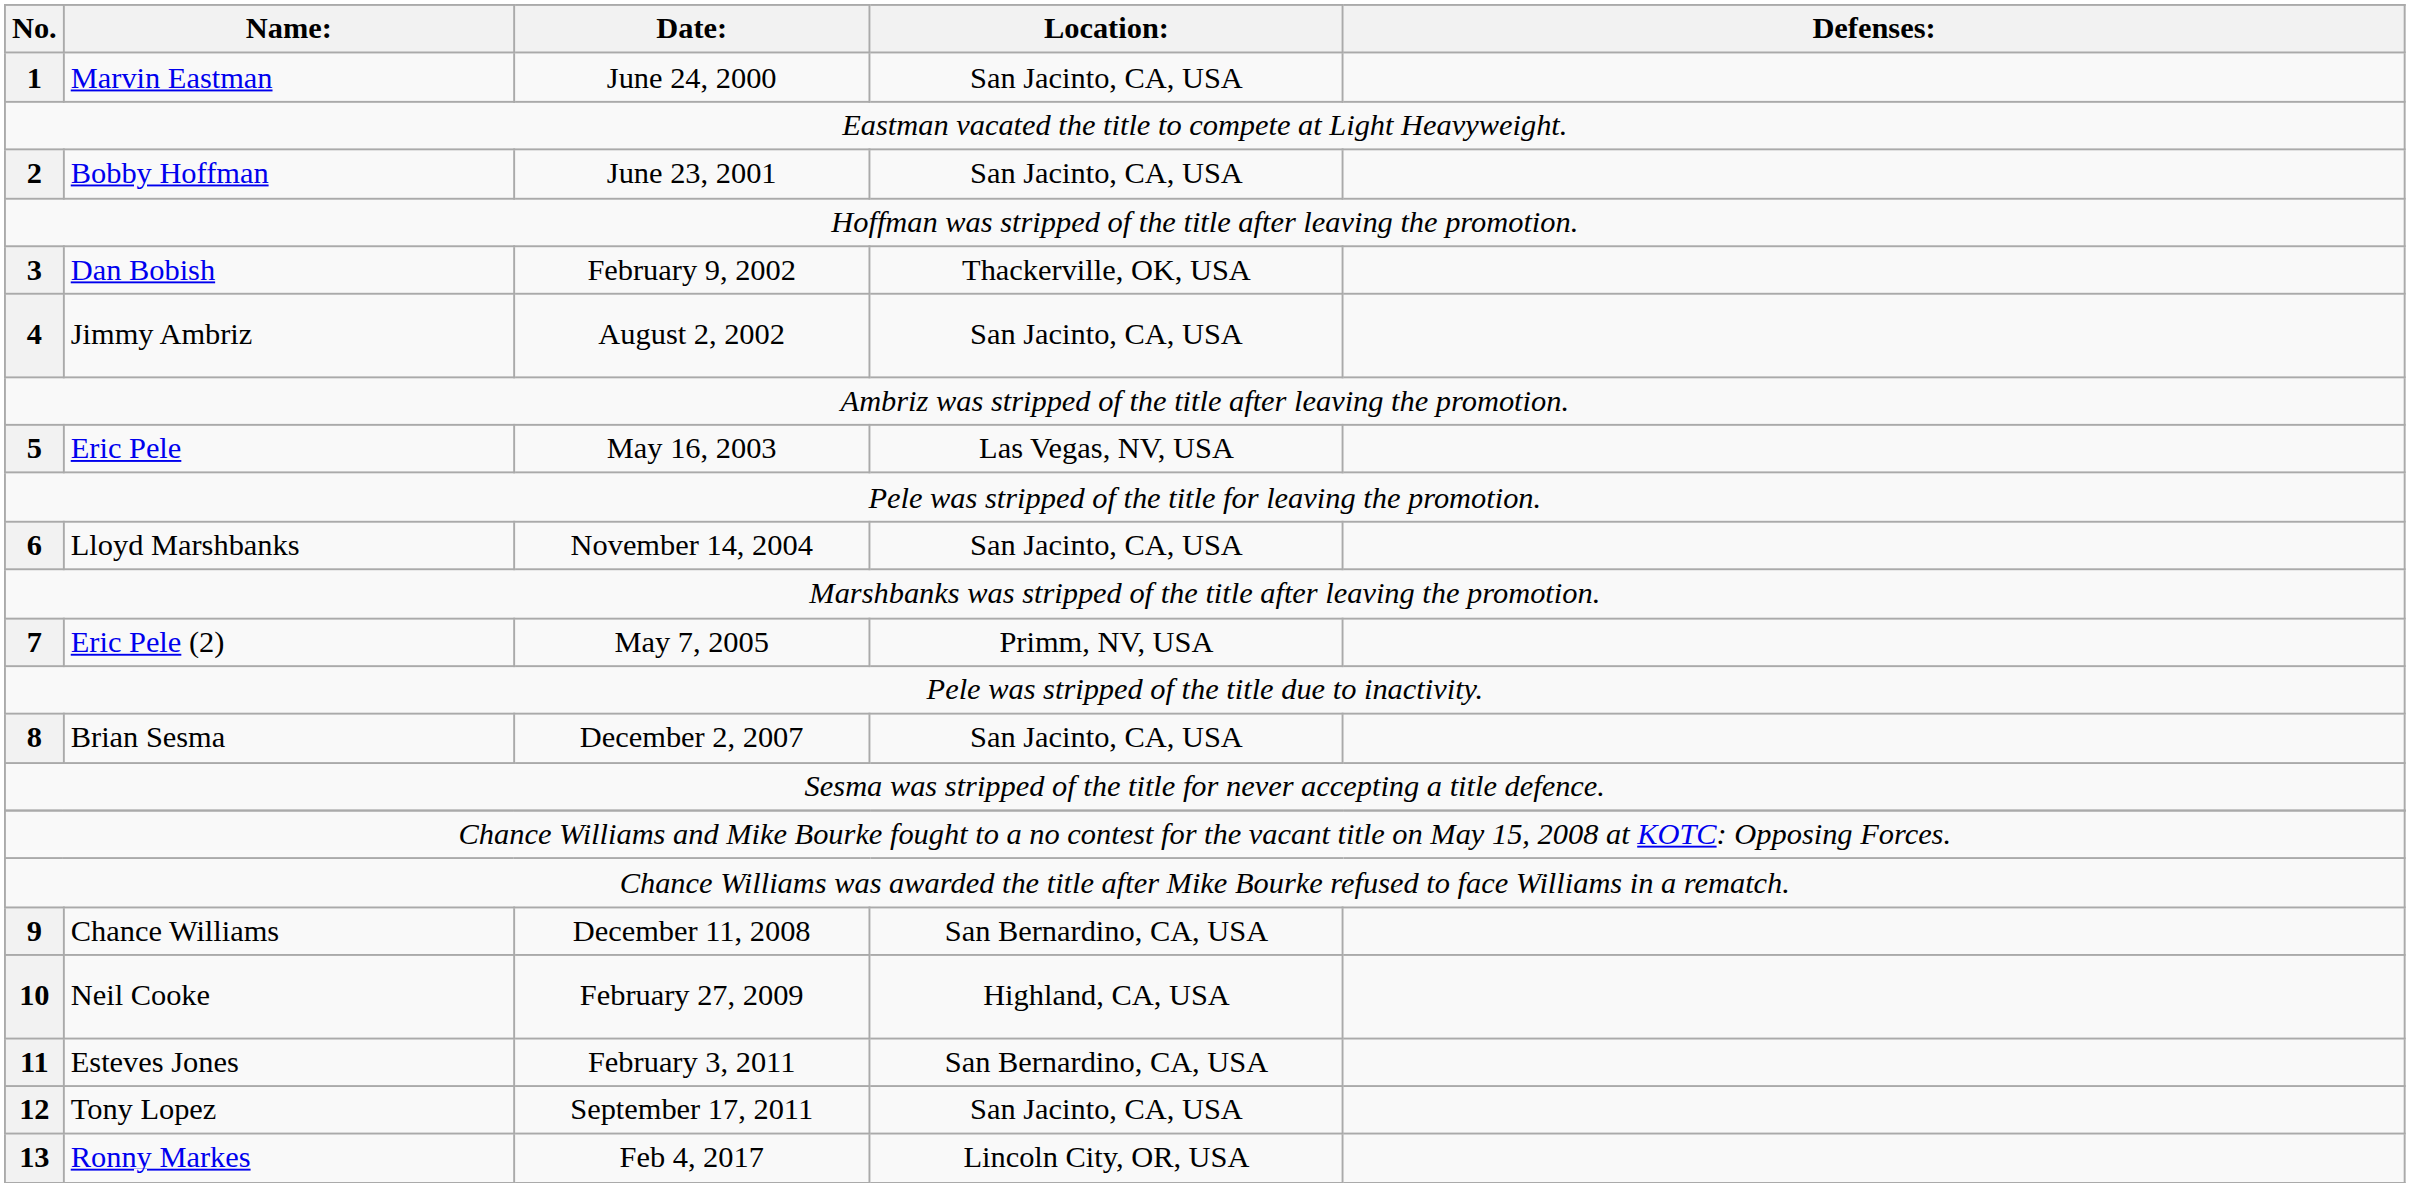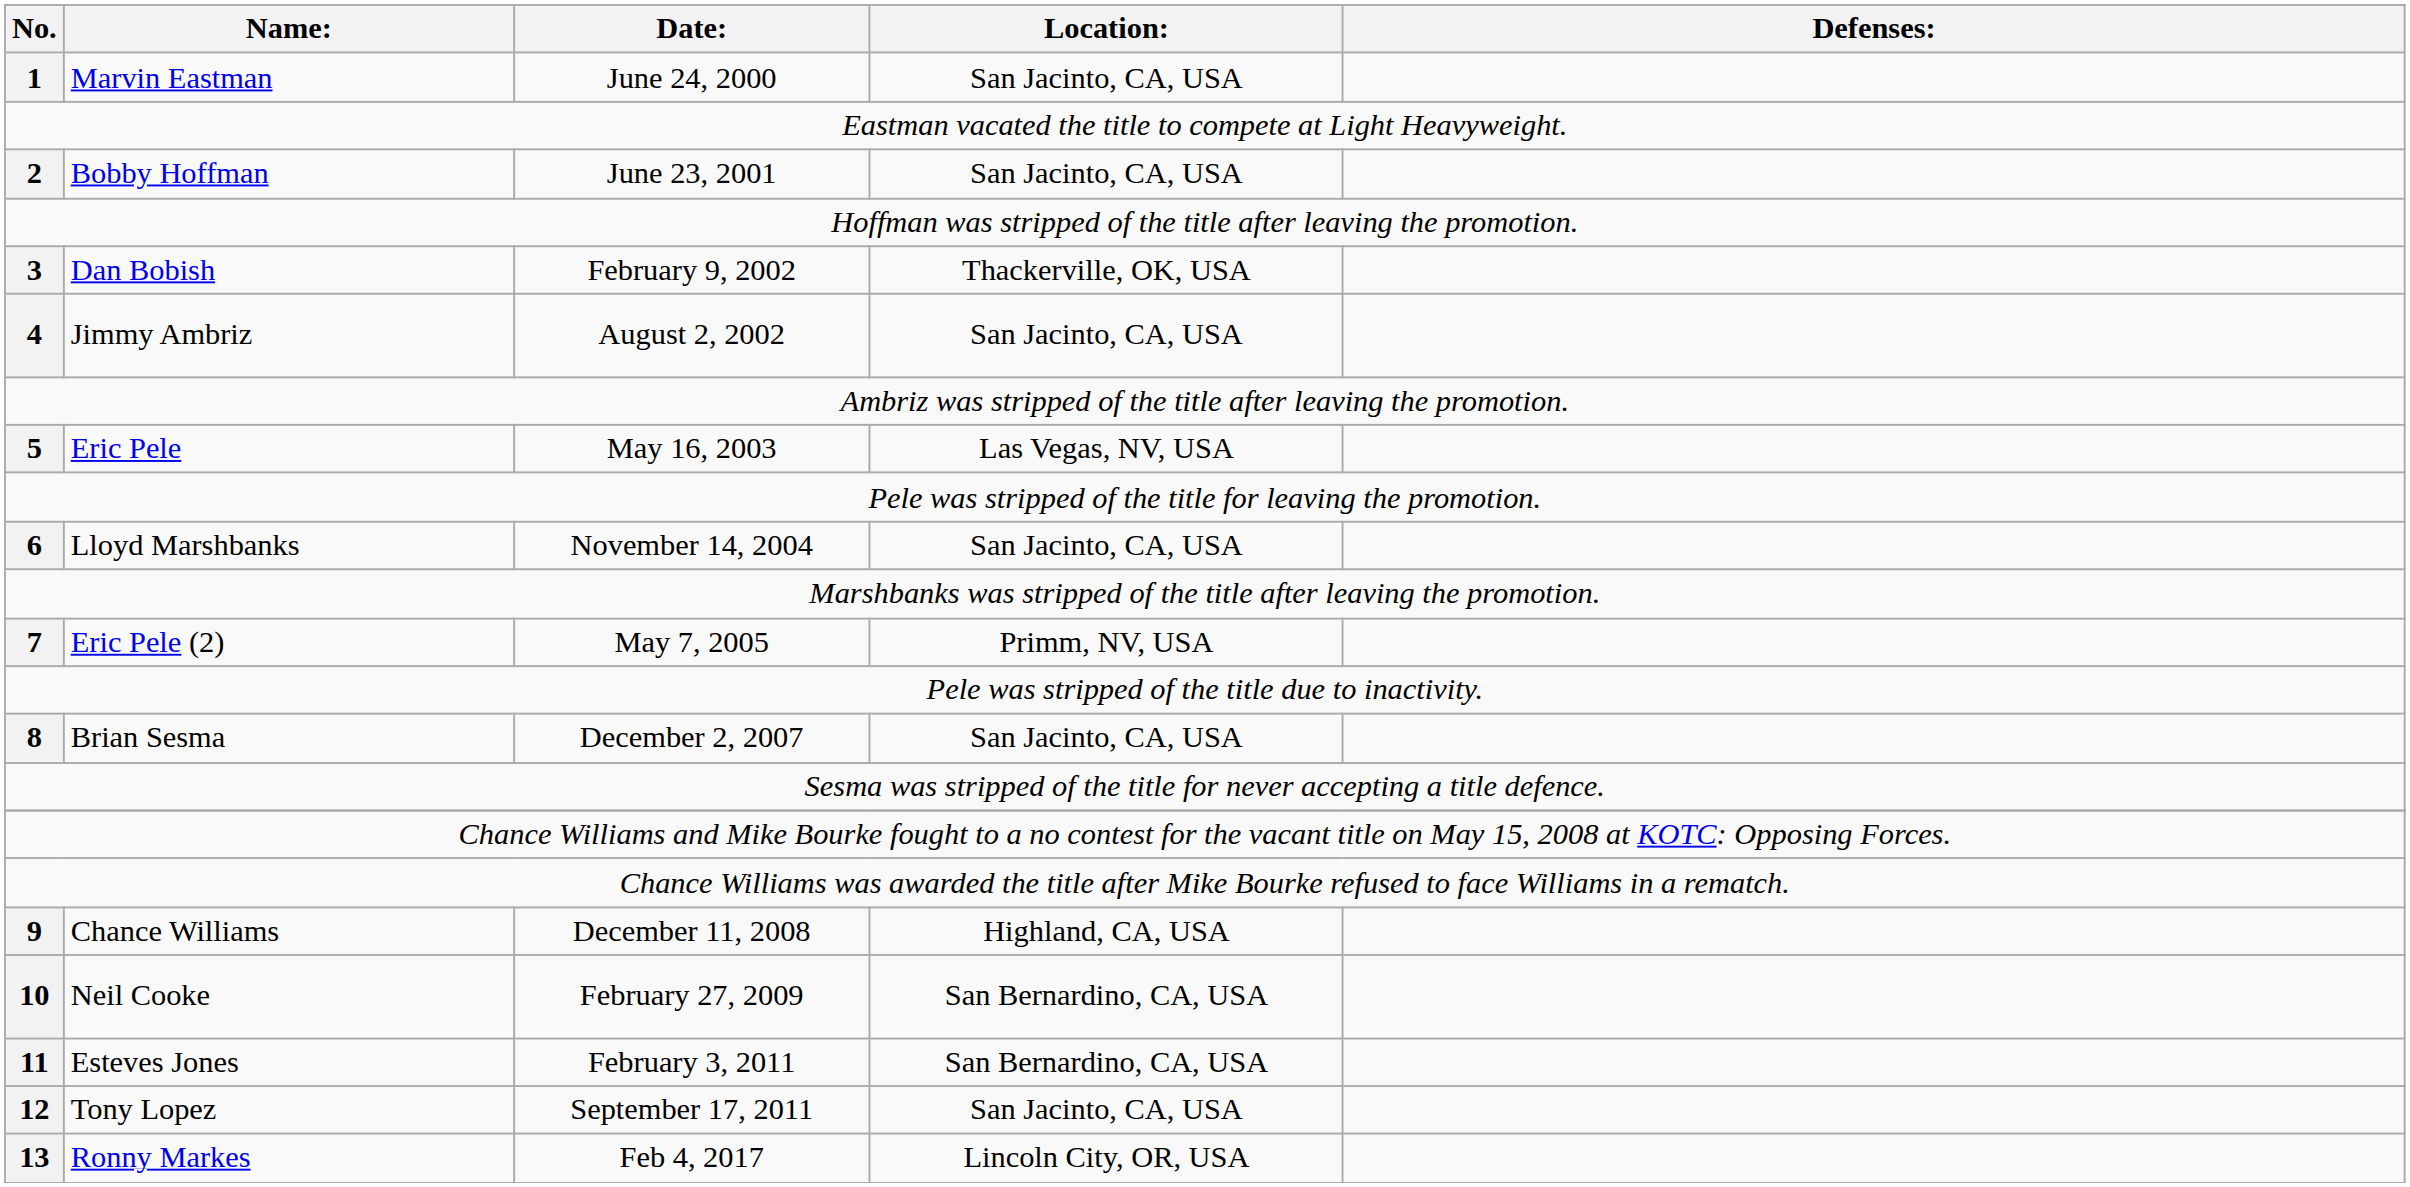Chance Williams | Location:: San Bernardino, CA, USA -> Highland, CA, USA
Neil Cooke | Location:: Highland, CA, USA -> San Bernardino, CA, USA
